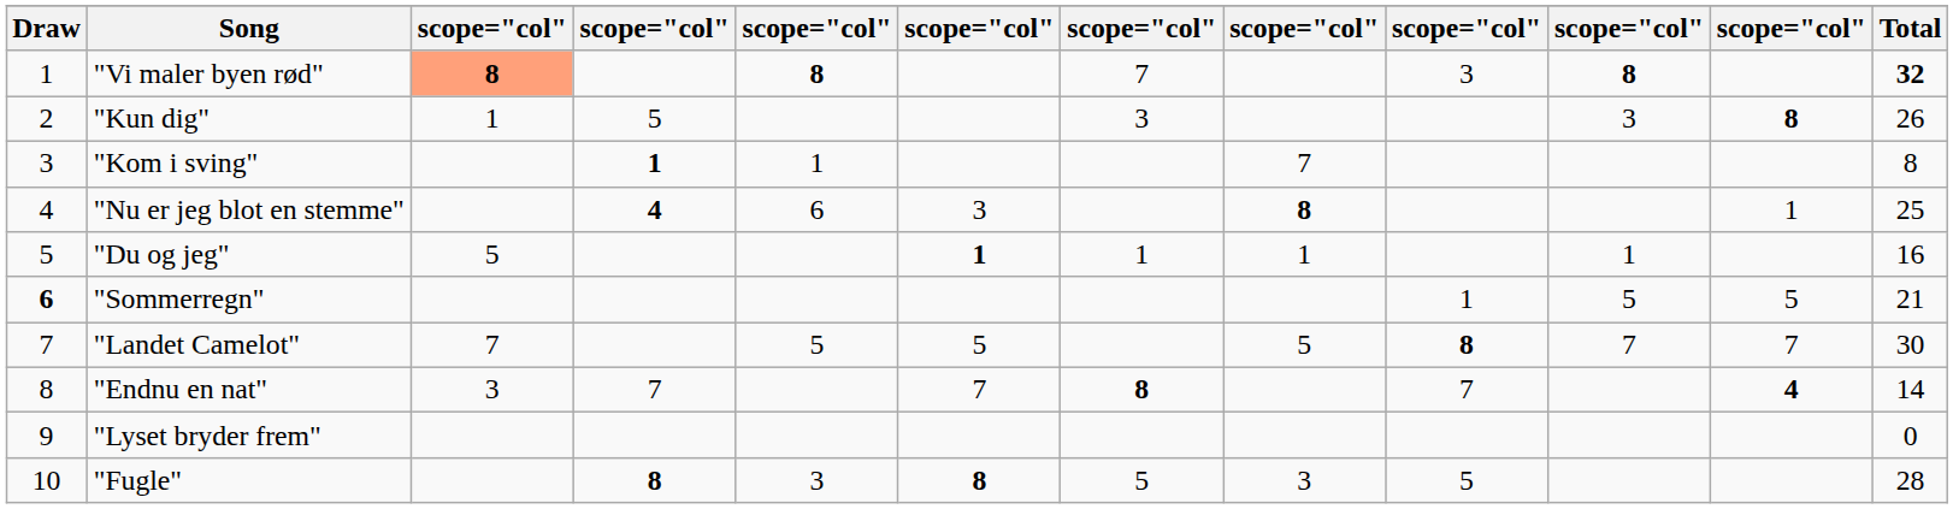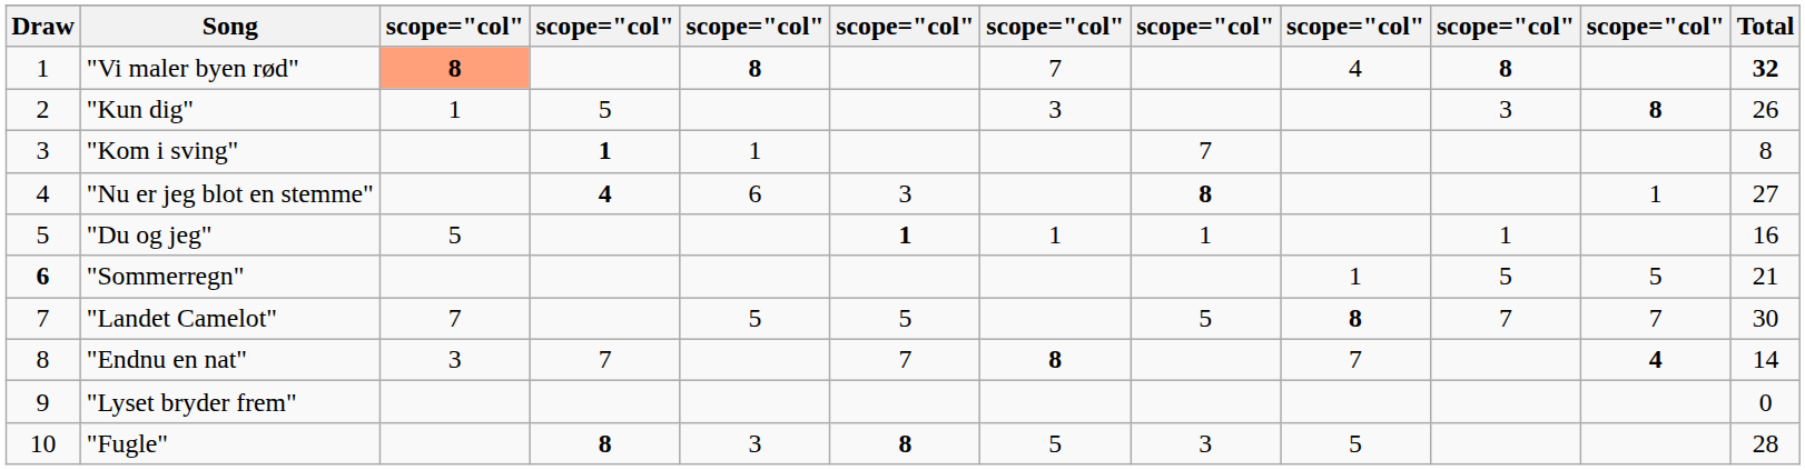"Vi maler byen rød" | column 9: 3 -> 4
"Nu er jeg blot en stemme" | Total: 25 -> 27
